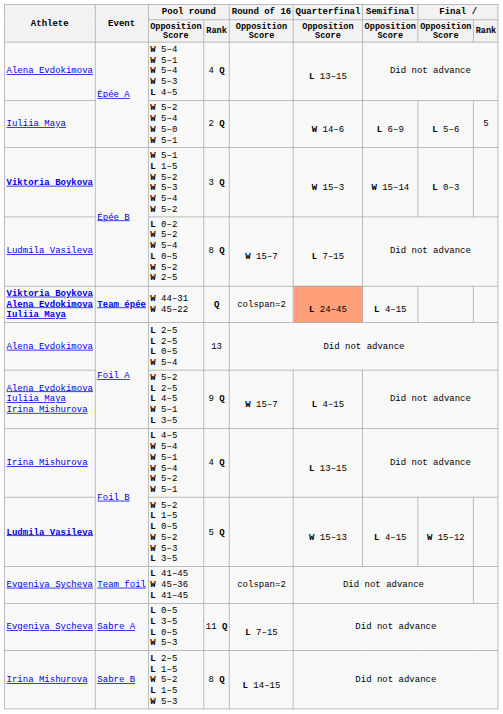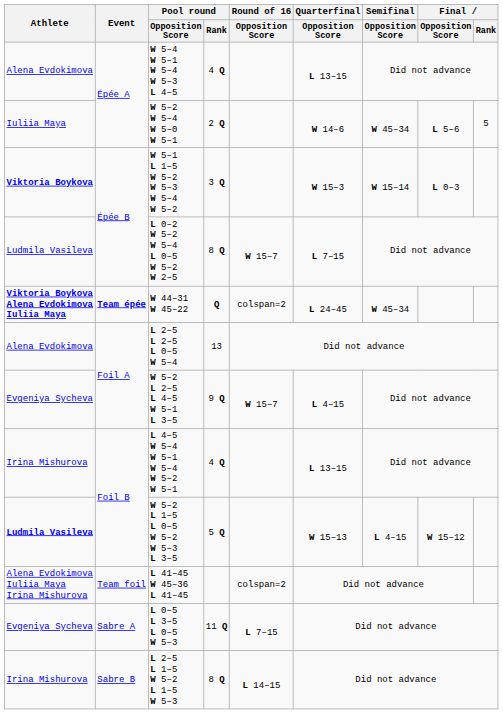W 5–2 W 5–4 W 5–0 W 5–1 | Semifinal / Opposition Score: L 6–9 -> W 45–34
W 44–31 W 45–22 | Quarterfinal / Opposition Score: lightsalmon background -> no background
W 44–31 W 45–22 | Semifinal / Opposition Score: L 4–15 -> W 45–34
W 5–2 L 2–5 L 4–5 W 5–1 L 3–5 | Athlete: Alena Evdokimova Iuliia Maya Irina Mishurova -> Evgeniya Sycheva
L 41–45 W 45–36 L 41–45 | Athlete: Evgeniya Sycheva -> Alena Evdokimova Iuliia Maya Irina Mishurova
